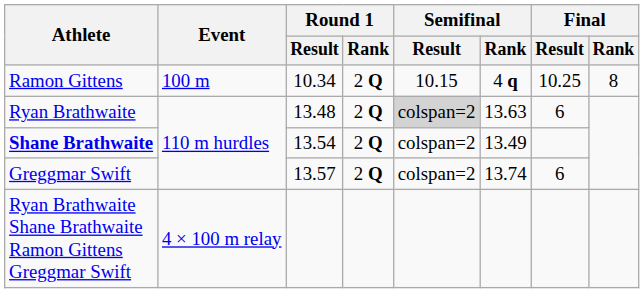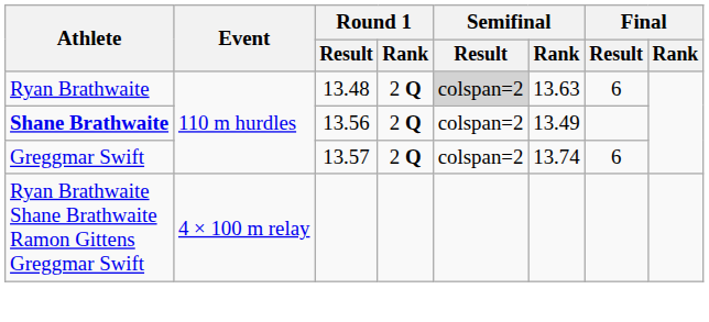- row: Ramon Gittens | 100 m | 10.34 | 2 Q | 10.15 | 4 q | 10.25 | 8
Shane Brathwaite | Round 1 / Result: 13.54 -> 13.56
